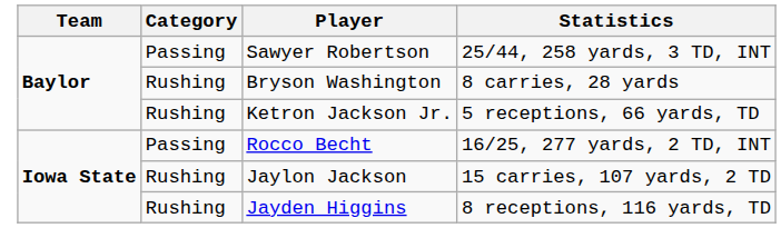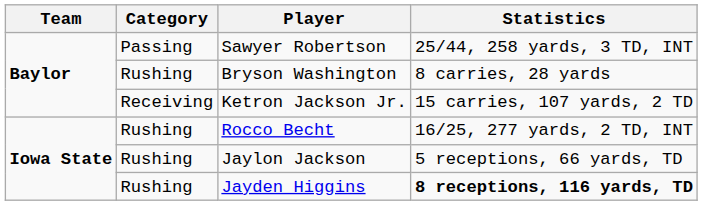Ketron Jackson Jr. | Category: Rushing -> Receiving
Ketron Jackson Jr. | Statistics: 5 receptions, 66 yards, TD -> 15 carries, 107 yards, 2 TD
Rocco Becht | Category: Passing -> Rushing
Jaylon Jackson | Statistics: 15 carries, 107 yards, 2 TD -> 5 receptions, 66 yards, TD
Jayden Higgins | Statistics: normal -> bold
